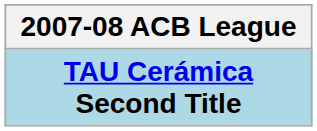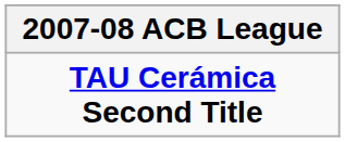row 2 | column 1: lightblue background -> no background
